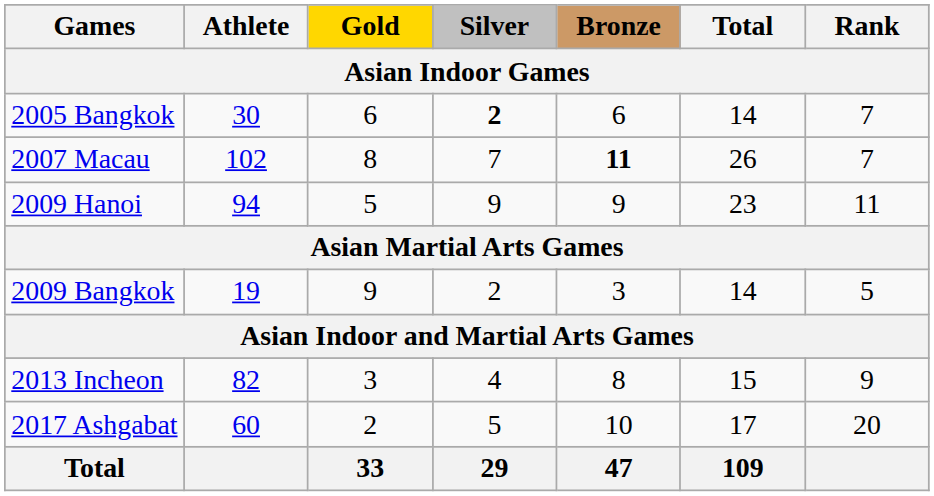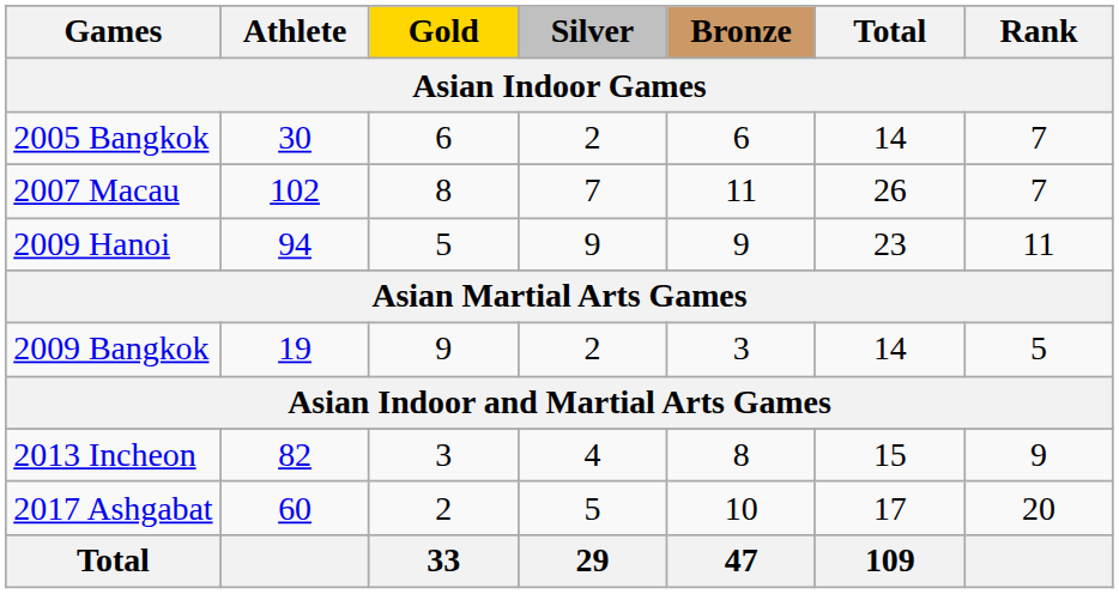2005 Bangkok | Silver: bold -> normal
2007 Macau | Bronze: bold -> normal
